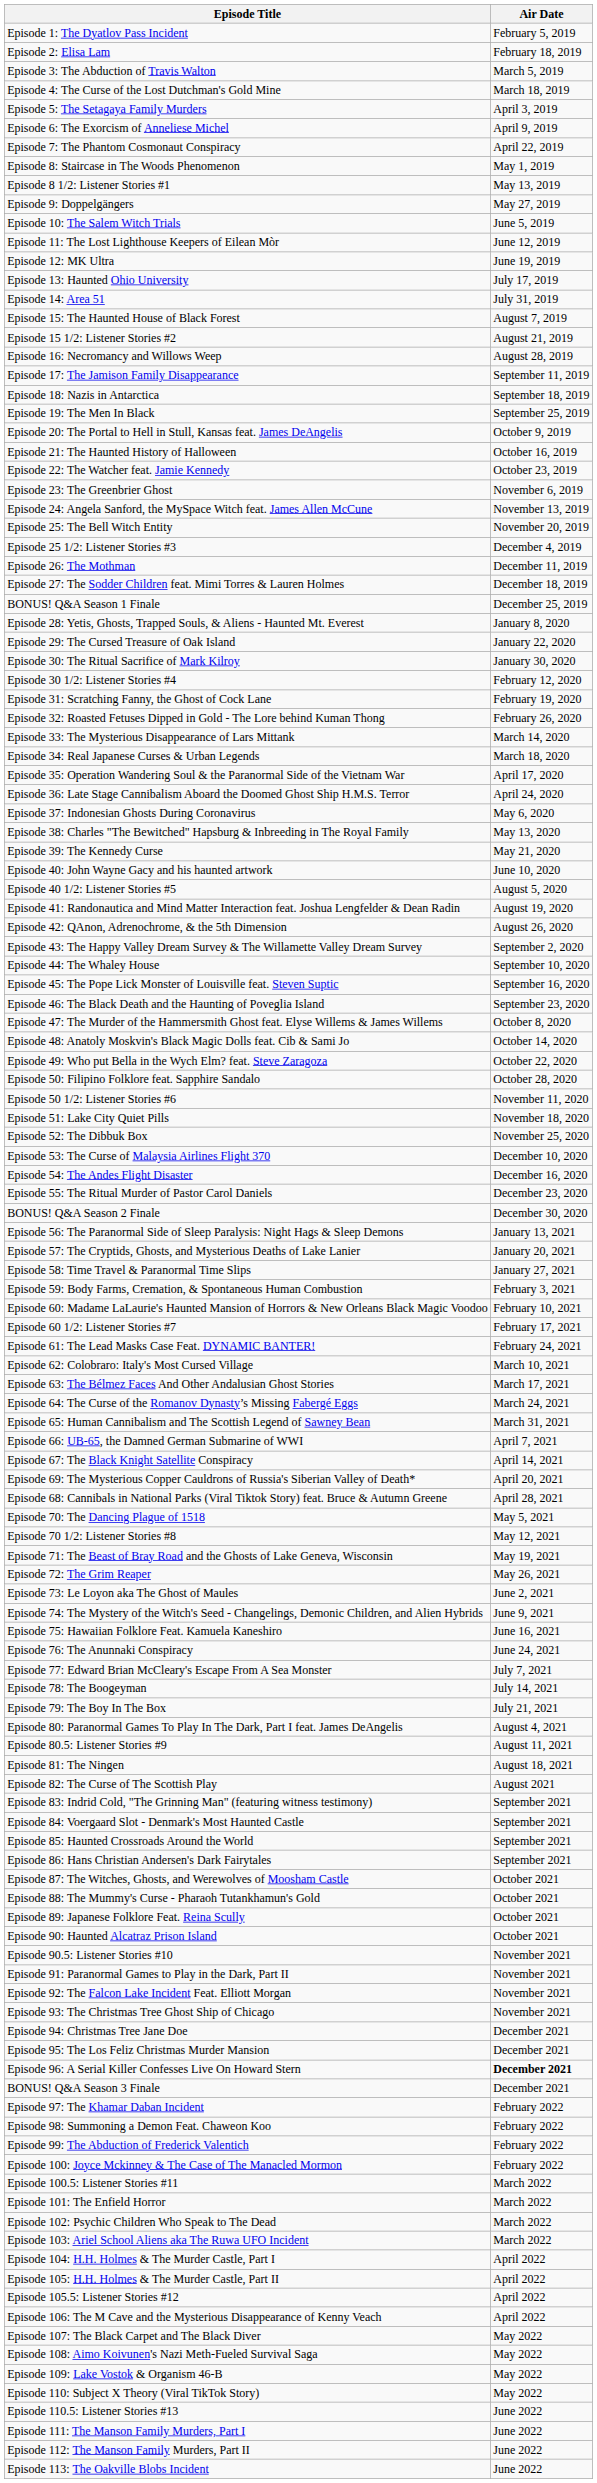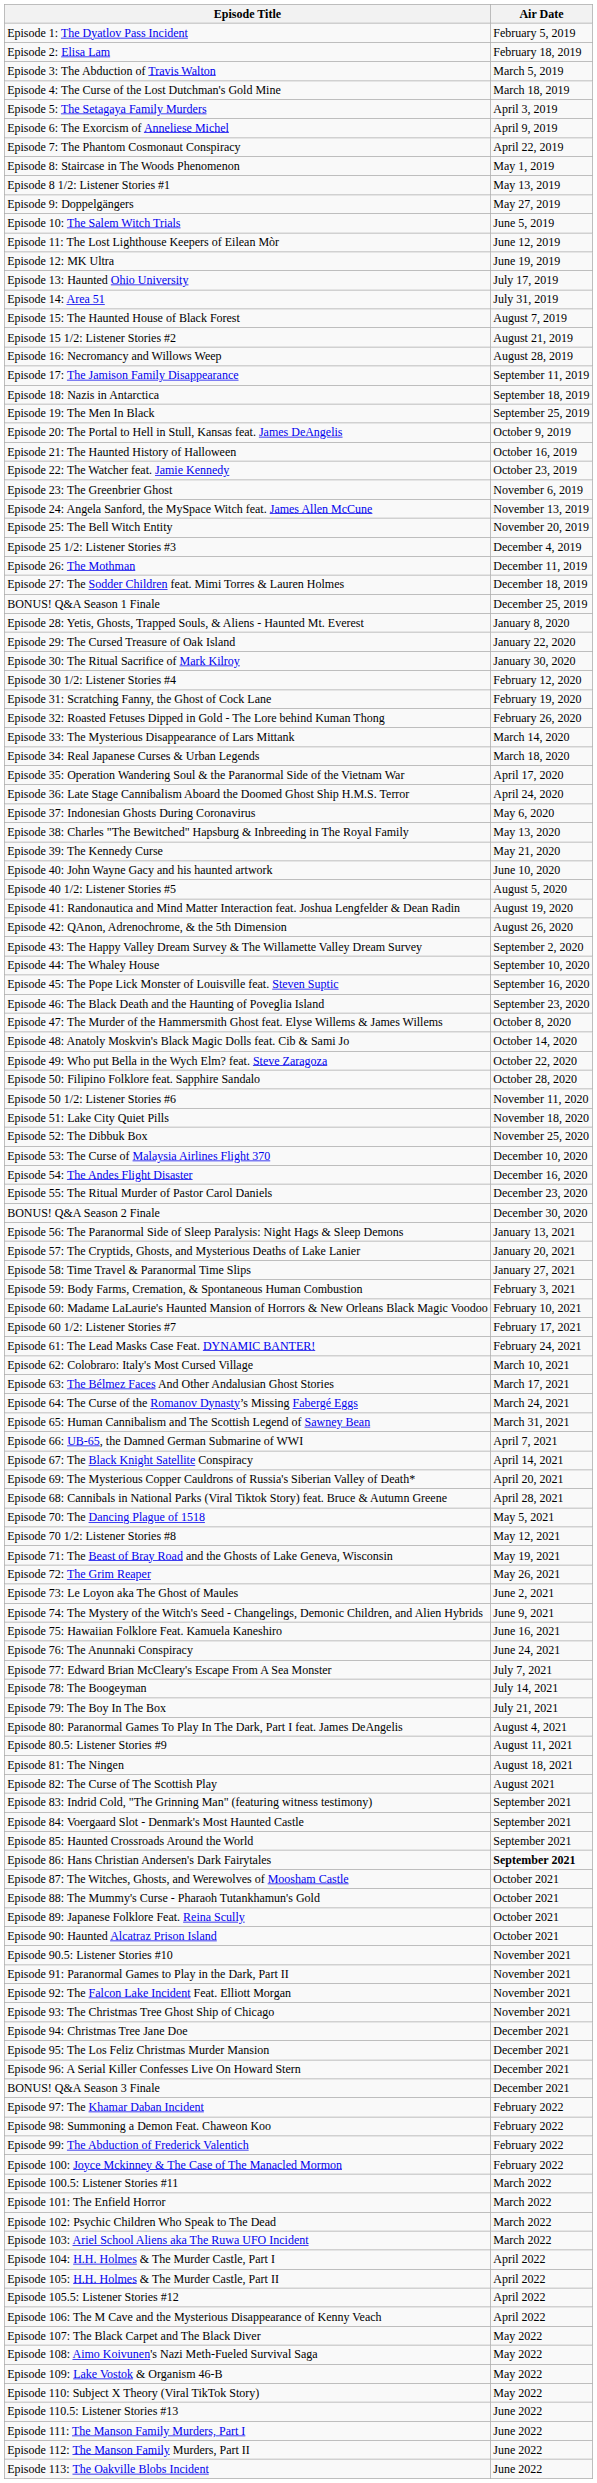Episode 86: Hans Christian Andersen's Dark Fairytales | Air Date: normal -> bold
Episode 96: A Serial Killer Confesses Live On Howard Stern | Air Date: bold -> normal
